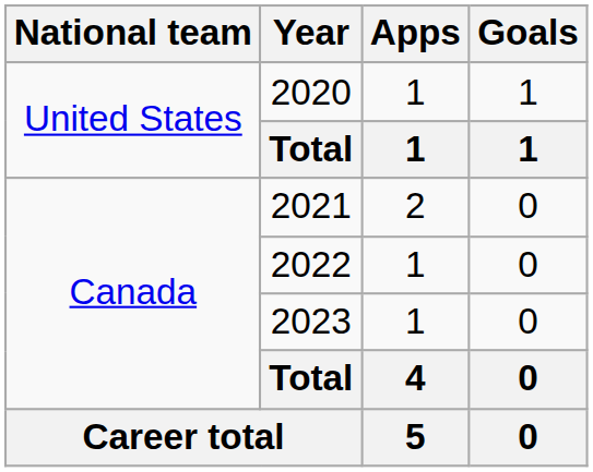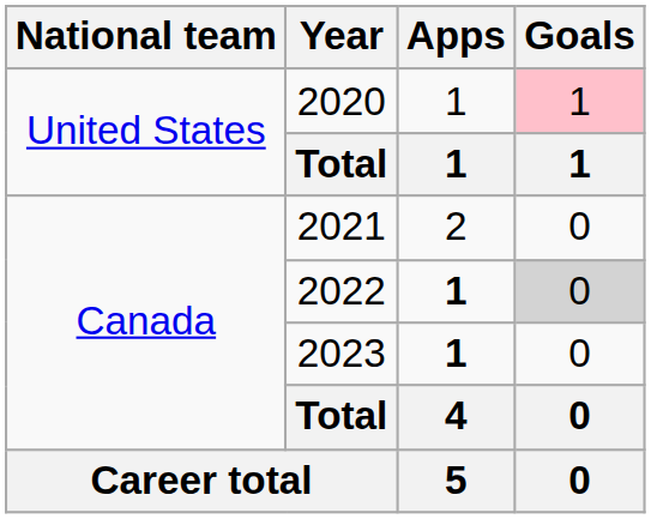2020 | Goals: no background -> pink background
2022 | Apps: normal -> bold
2022 | Goals: no background -> lightgrey background
2023 | Apps: normal -> bold
